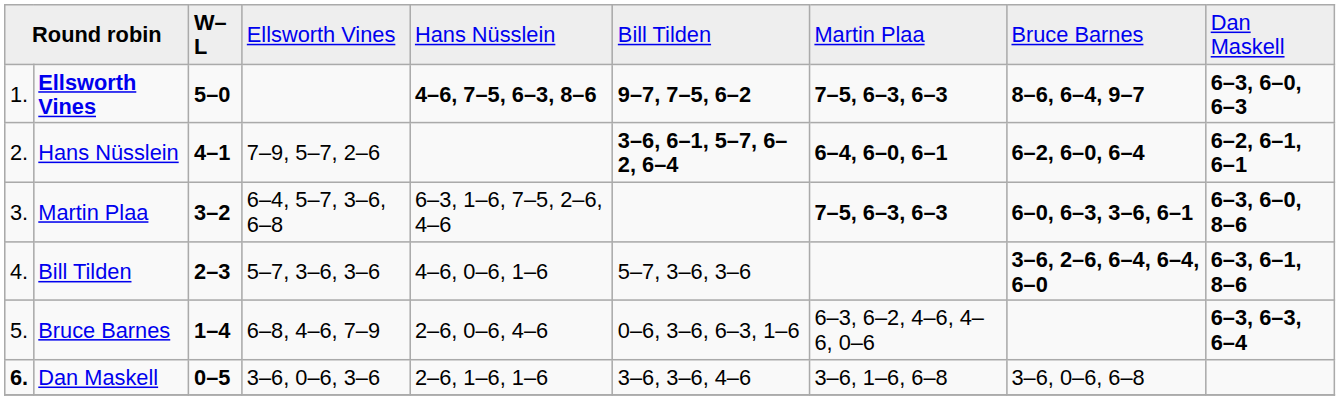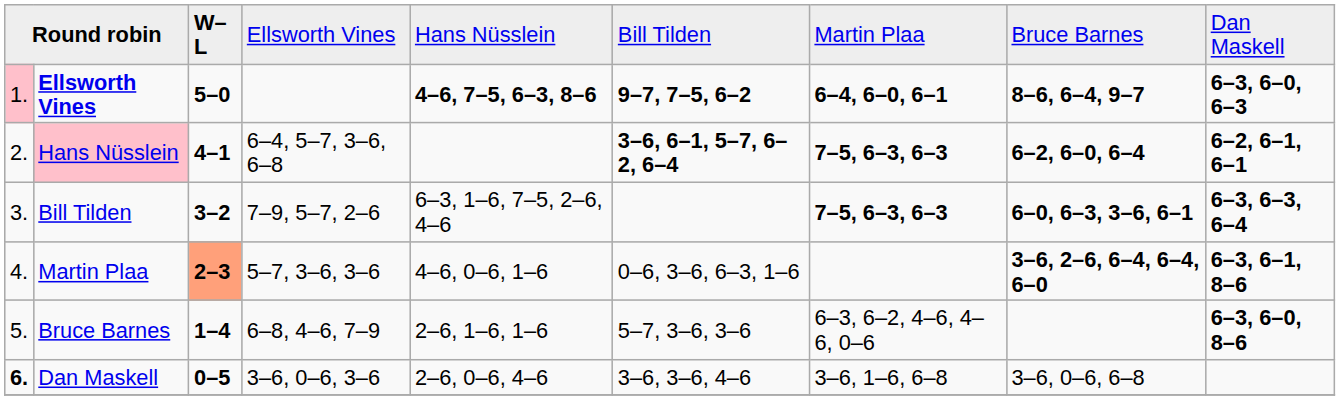row 2 | column 1: no background -> pink background
row 2 | column 7: 7–5, 6–3, 6–3 -> 6–4, 6–0, 6–1
row 3 | column 2: no background -> pink background
row 3 | column 4: 7–9, 5–7, 2–6 -> 6–4, 5–7, 3–6, 6–8
row 3 | column 7: 6–4, 6–0, 6–1 -> 7–5, 6–3, 6–3
row 4 | column 2: Martin Plaa -> Bill Tilden
row 4 | column 4: 6–4, 5–7, 3–6, 6–8 -> 7–9, 5–7, 2–6
row 4 | column 9: 6–3, 6–0, 8–6 -> 6–3, 6–3, 6–4
row 5 | column 2: Bill Tilden -> Martin Plaa
row 5 | column 3: no background -> lightsalmon background
row 5 | column 6: 5–7, 3–6, 3–6 -> 0–6, 3–6, 6–3, 1–6
row 6 | column 5: 2–6, 0–6, 4–6 -> 2–6, 1–6, 1–6
row 6 | column 6: 0–6, 3–6, 6–3, 1–6 -> 5–7, 3–6, 3–6
row 6 | column 9: 6–3, 6–3, 6–4 -> 6–3, 6–0, 8–6
row 7 | column 5: 2–6, 1–6, 1–6 -> 2–6, 0–6, 4–6
